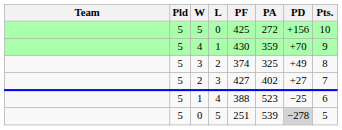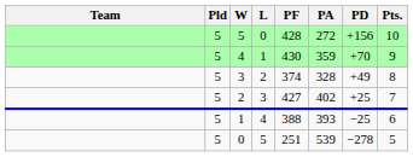row 2 | PF: 425 -> 428
row 4 | PA: 325 -> 328
row 5 | PD: +27 -> +25
row 6 | PA: 523 -> 393
row 7 | PD: lightgrey background -> no background
